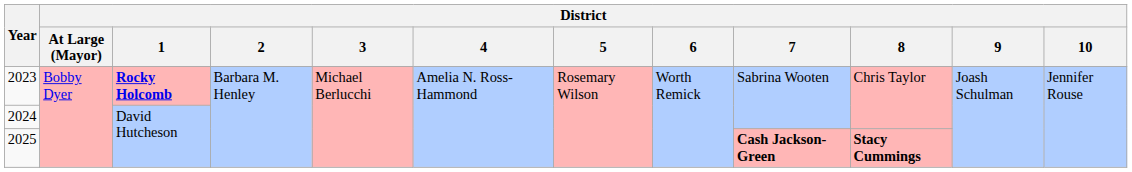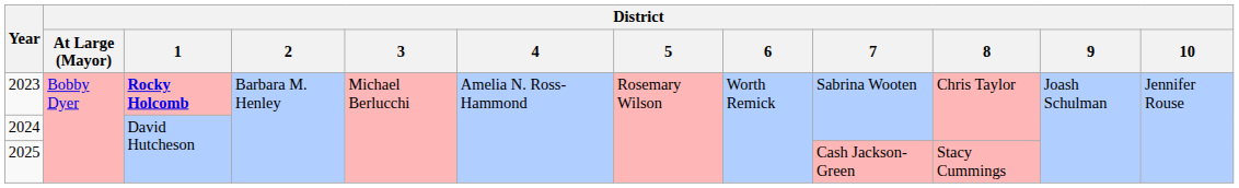2025 | District / 7: bold -> normal
2025 | District / 8: bold -> normal
